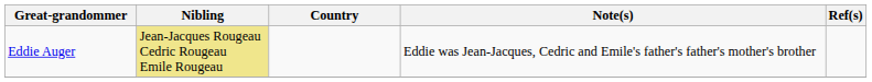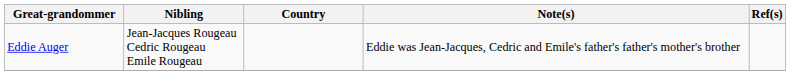Eddie Auger | Nibling: khaki background -> no background
